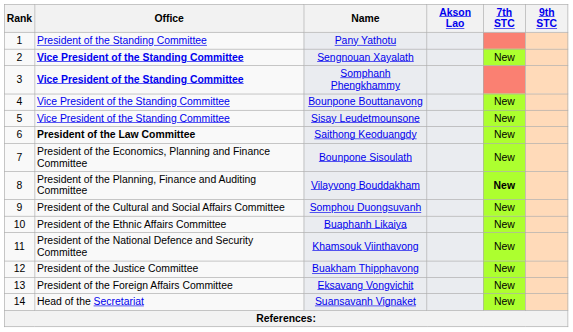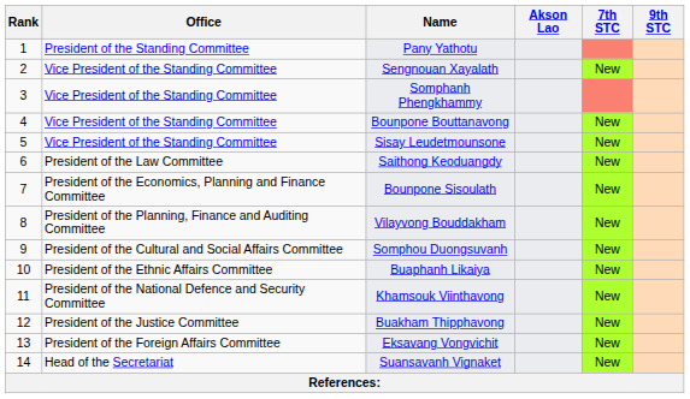Sengnouan Xayalath | Office: bold -> normal
Somphanh Phengkhammy | Office: bold -> normal
Saithong Keoduangdy | Office: bold -> normal
Vilayvong Bouddakham | 7th STC: bold -> normal
